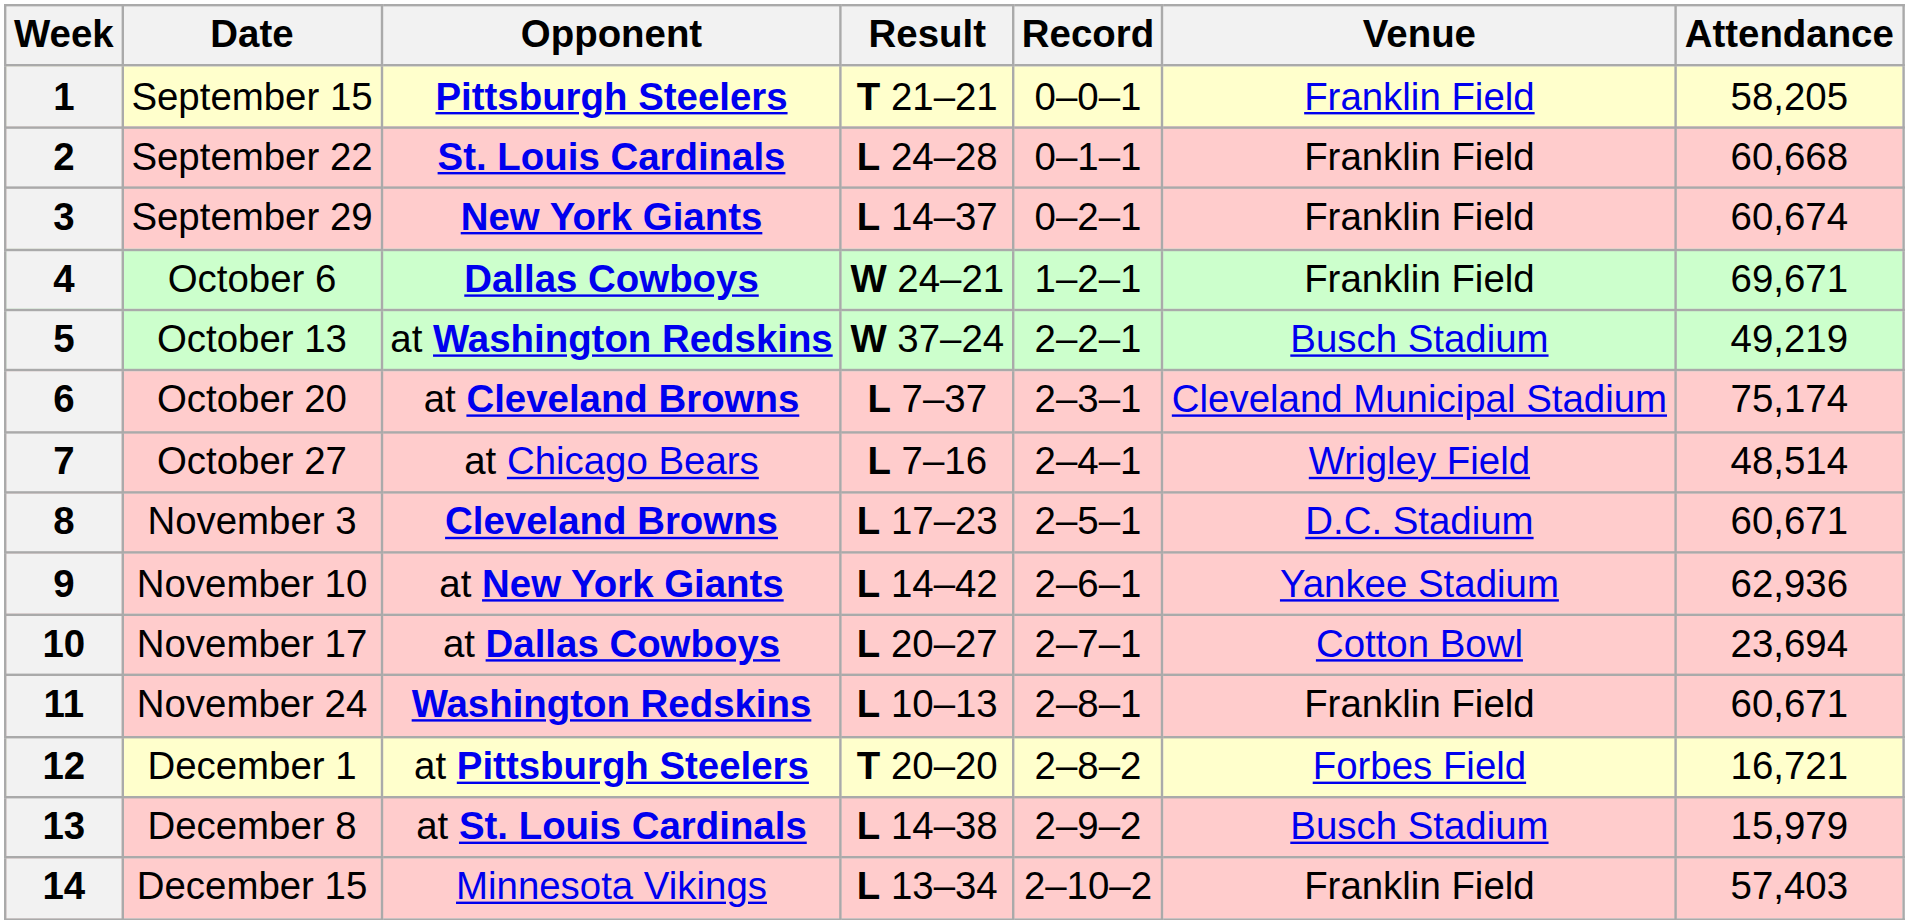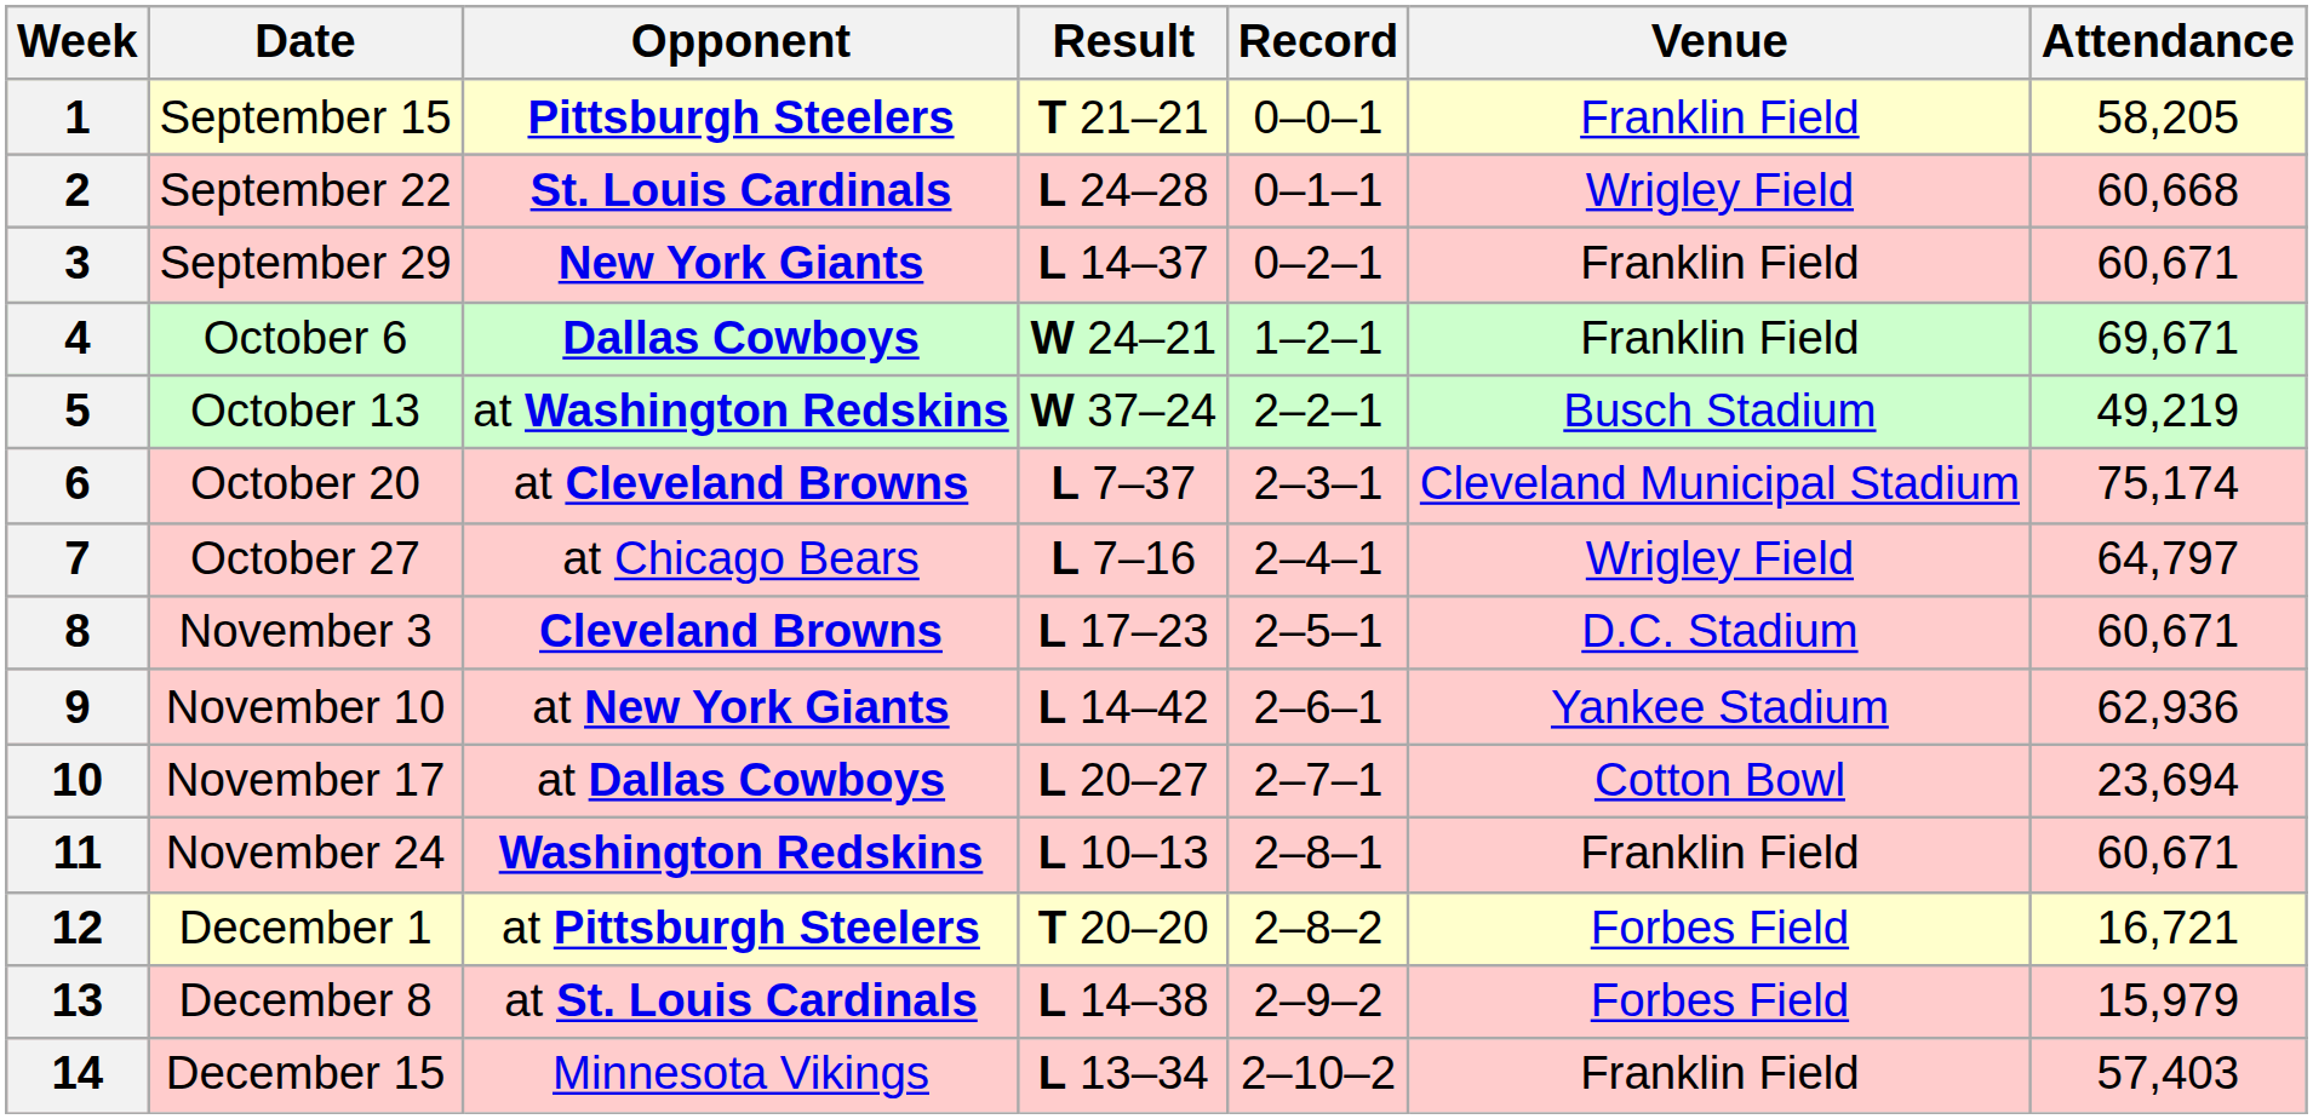2 | Venue: Franklin Field -> Wrigley Field
3 | Attendance: 60,674 -> 60,671
7 | Attendance: 48,514 -> 64,797
13 | Venue: Busch Stadium -> Forbes Field
